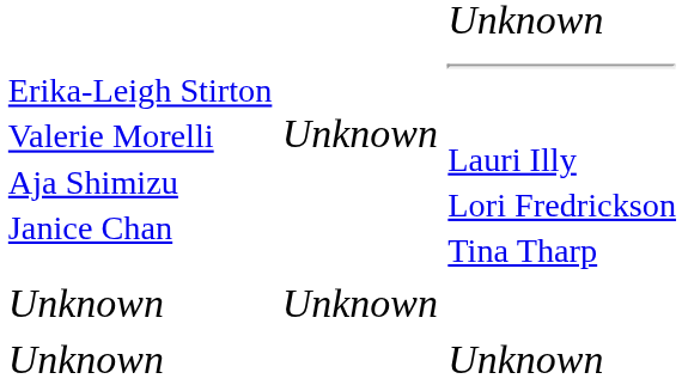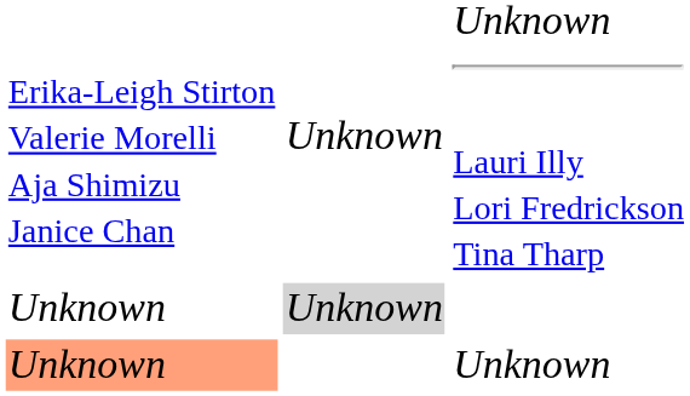row 2 | column 2: no background -> lightgrey background
row 3 | column 1: no background -> lightsalmon background
